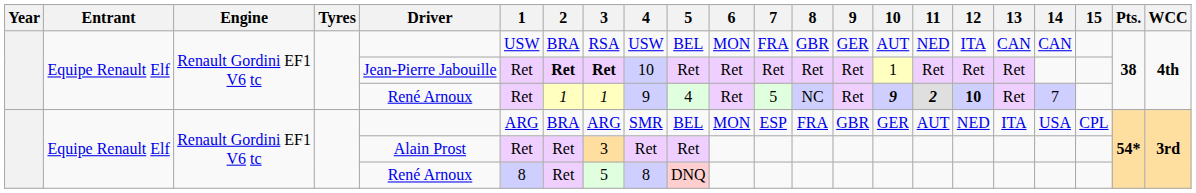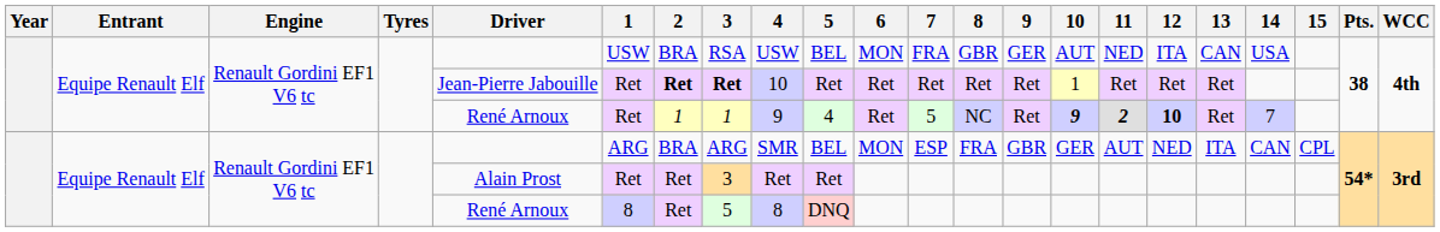row 2 | 14: CAN -> USA
row 5 | 14: USA -> CAN
